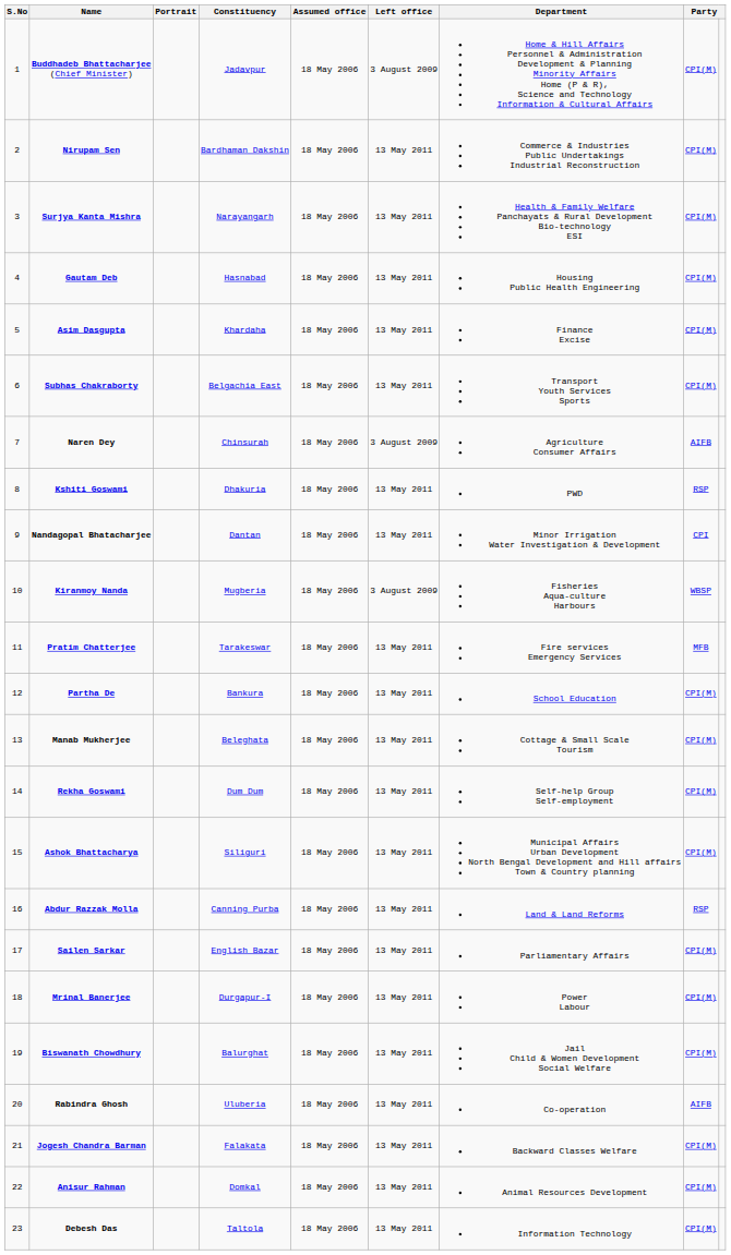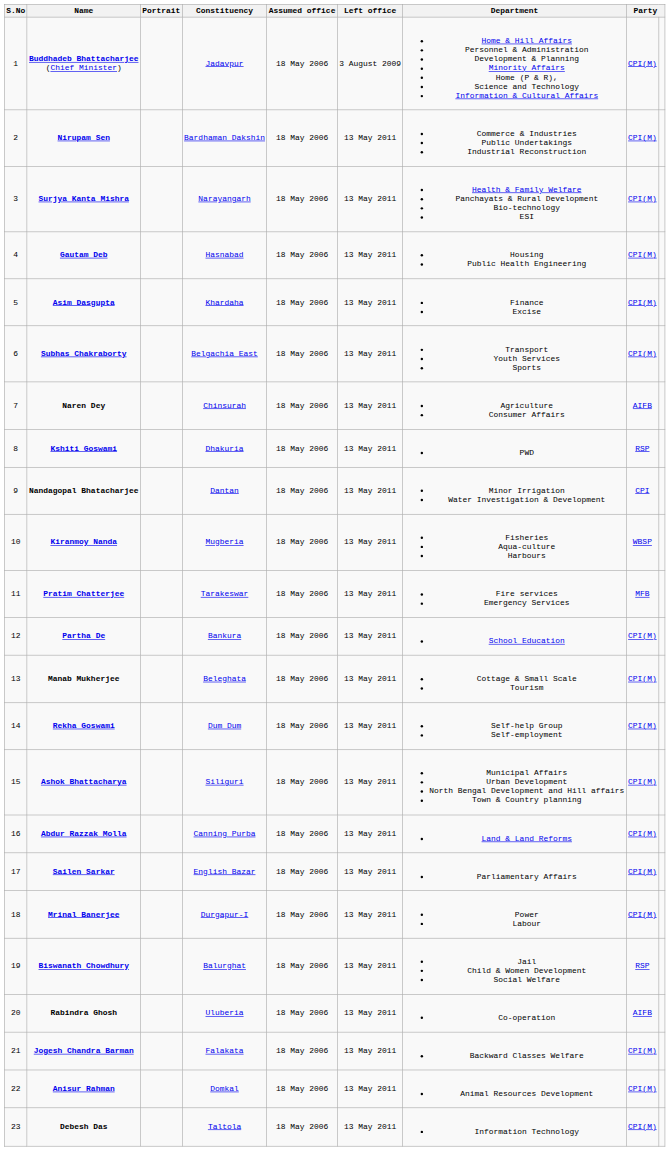Naren Dey | Left office: 3 August 2009 -> 13 May 2011
Kiranmoy Nanda | Left office: 3 August 2009 -> 13 May 2011
Abdur Razzak Molla | column 8: RSP -> CPI(M)
Biswanath Chowdhury | column 8: CPI(M) -> RSP
